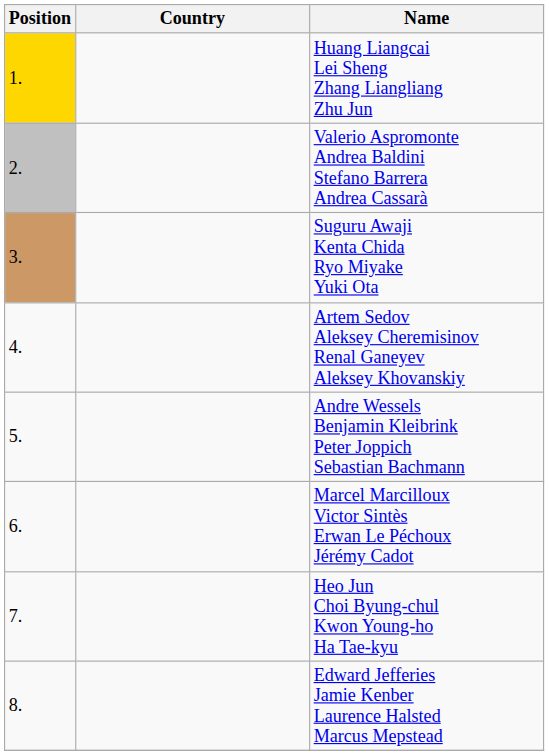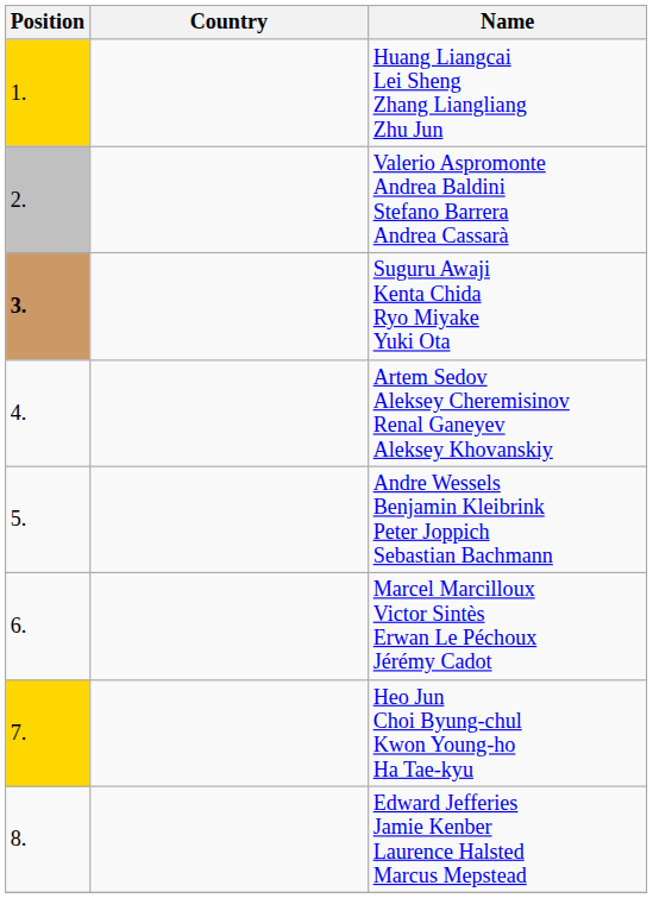Suguru Awaji Kenta Chida Ryo Miyake Yuki Ota | Position: normal -> bold
Heo Jun Choi Byung-chul Kwon Young-ho Ha Tae-kyu | Position: no background -> gold background
